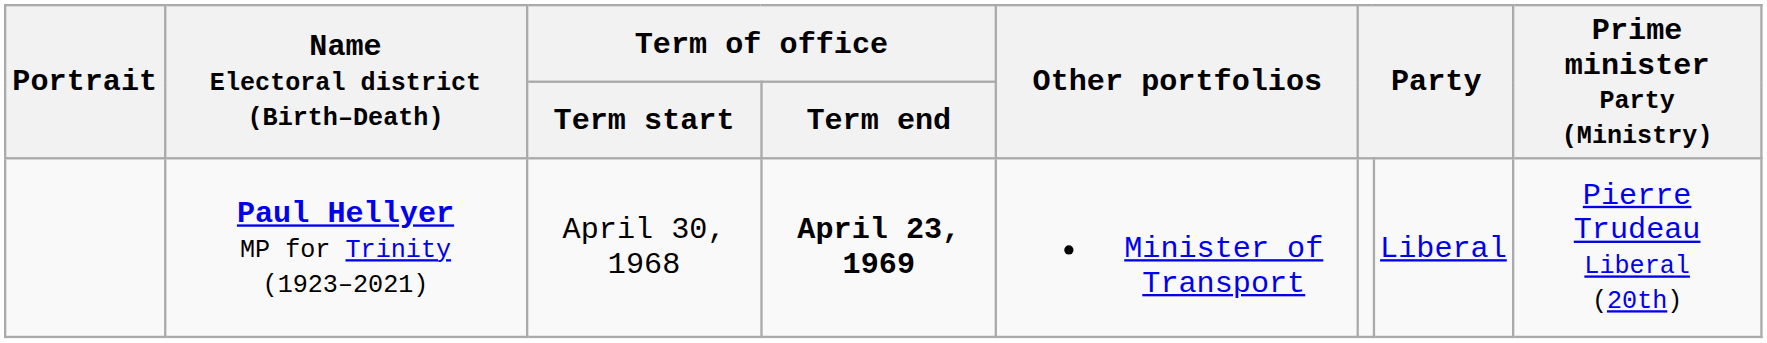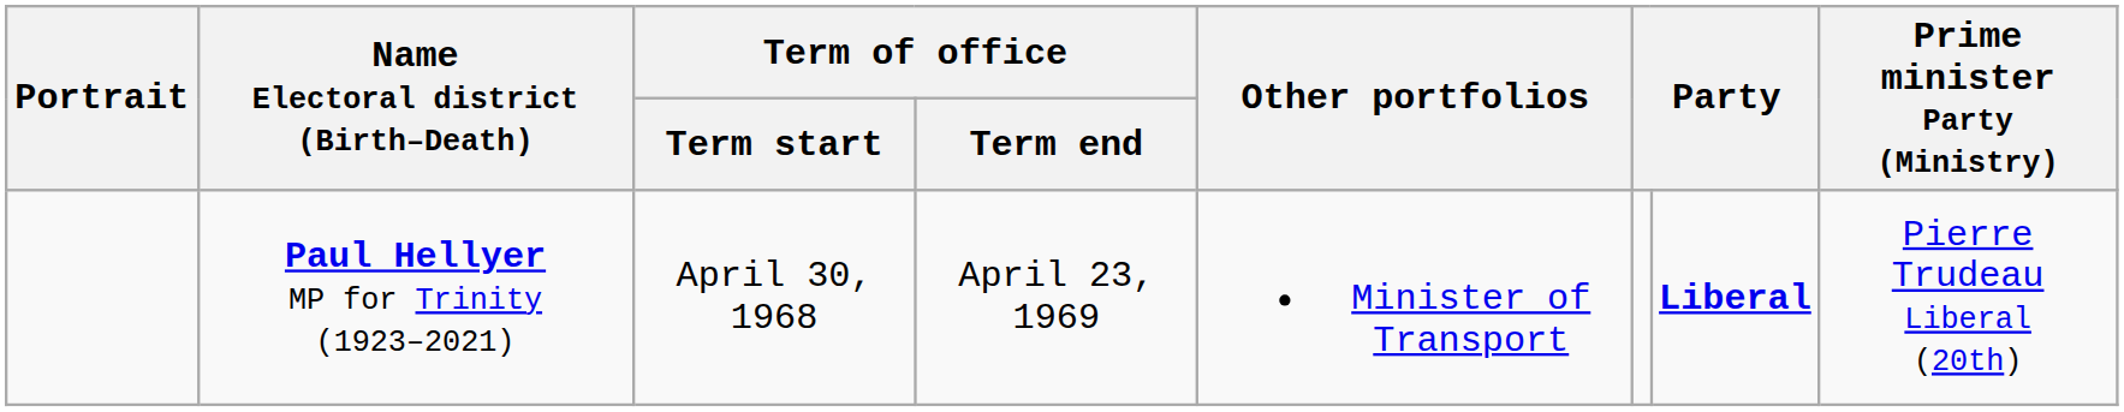Paul Hellyer MP for Trinity (1923–2021) | Term of office / Term end: bold -> normal
Paul Hellyer MP for Trinity (1923–2021) | column 7: normal -> bold
